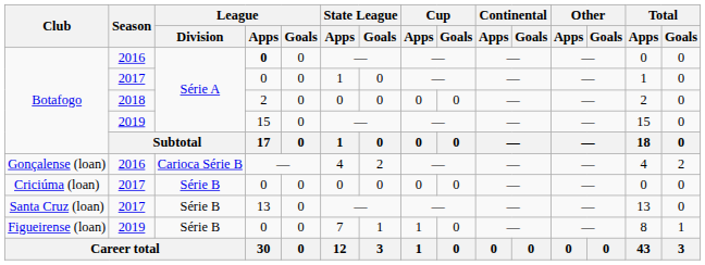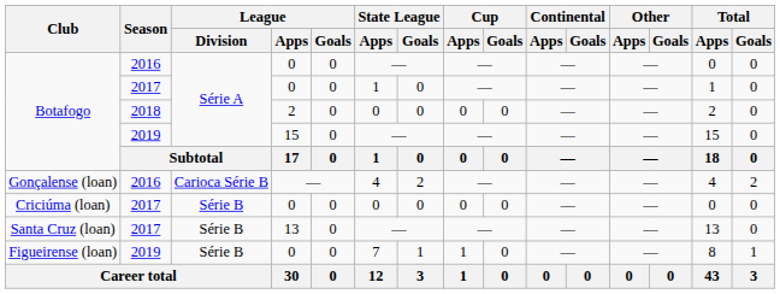Botafogo / 2016 | League / Apps: bold -> normal
